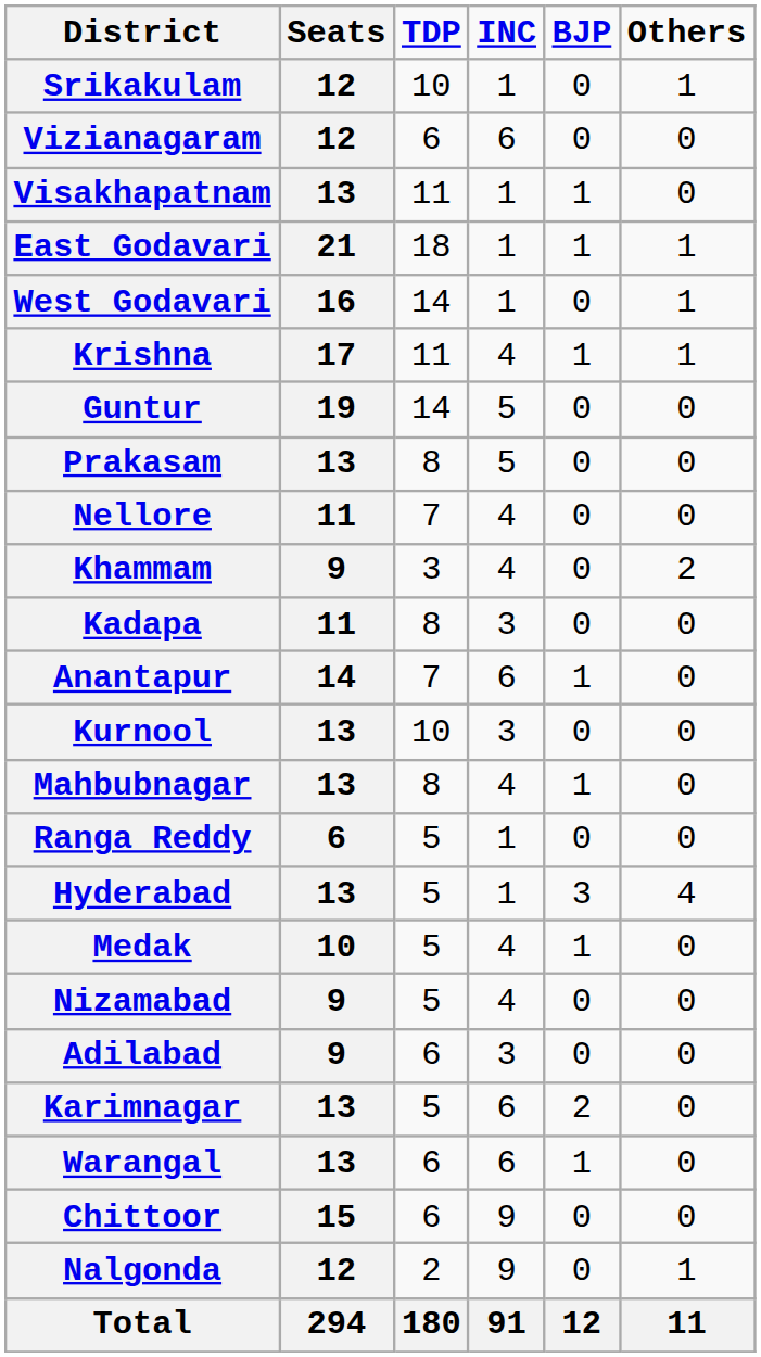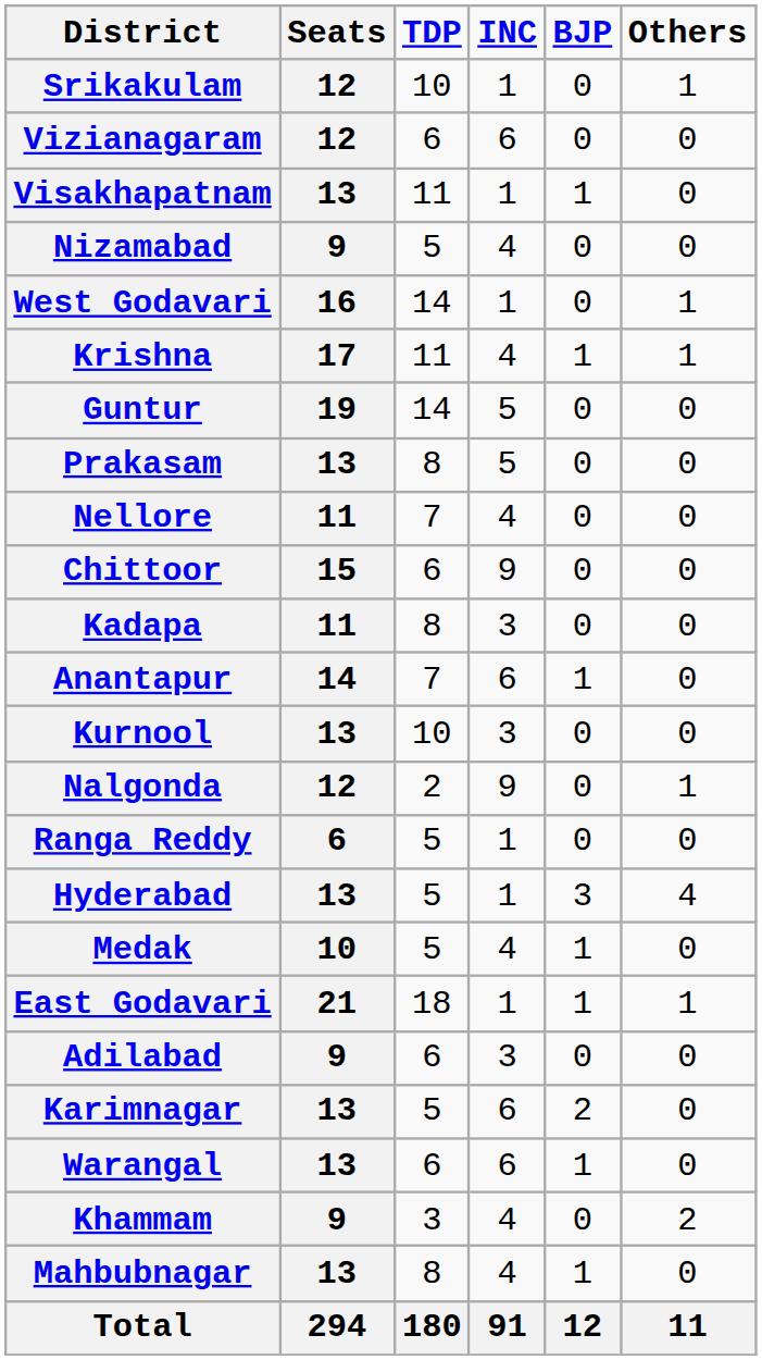rows swapped: East Godavari <-> Nizamabad
rows swapped: Chittoor <-> Khammam
rows swapped: Mahbubnagar <-> Nalgonda
